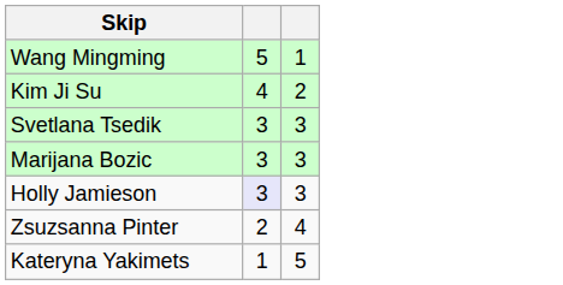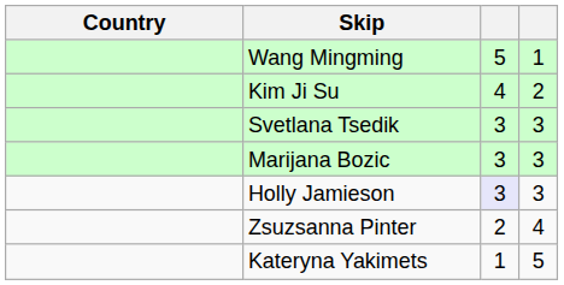+ column: Country
